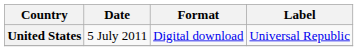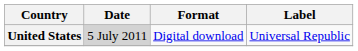United States | Date: no background -> lightgrey background
